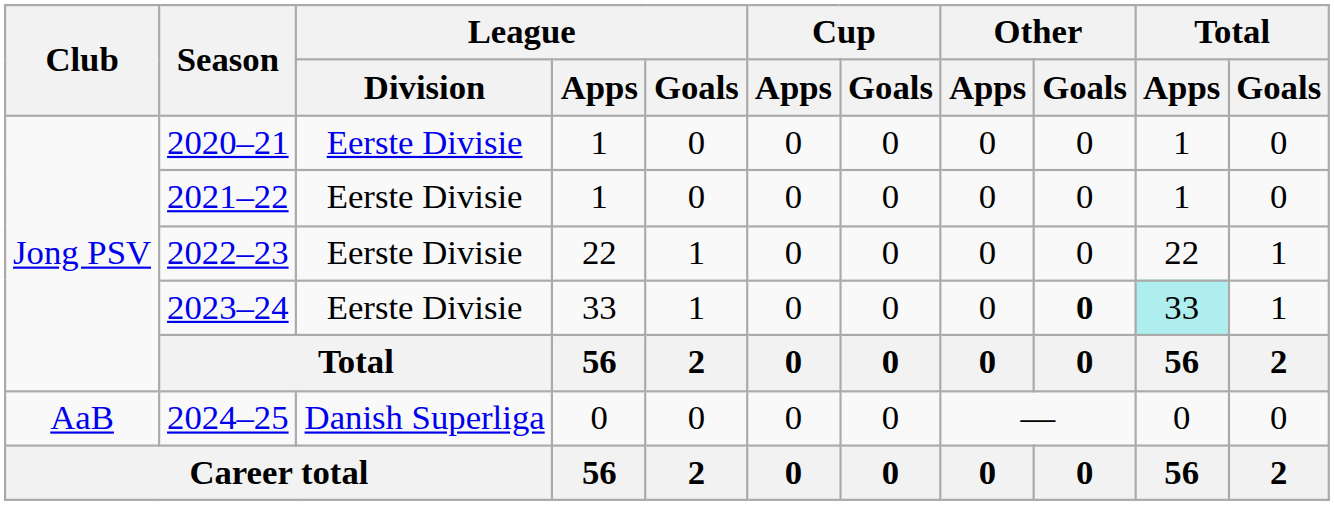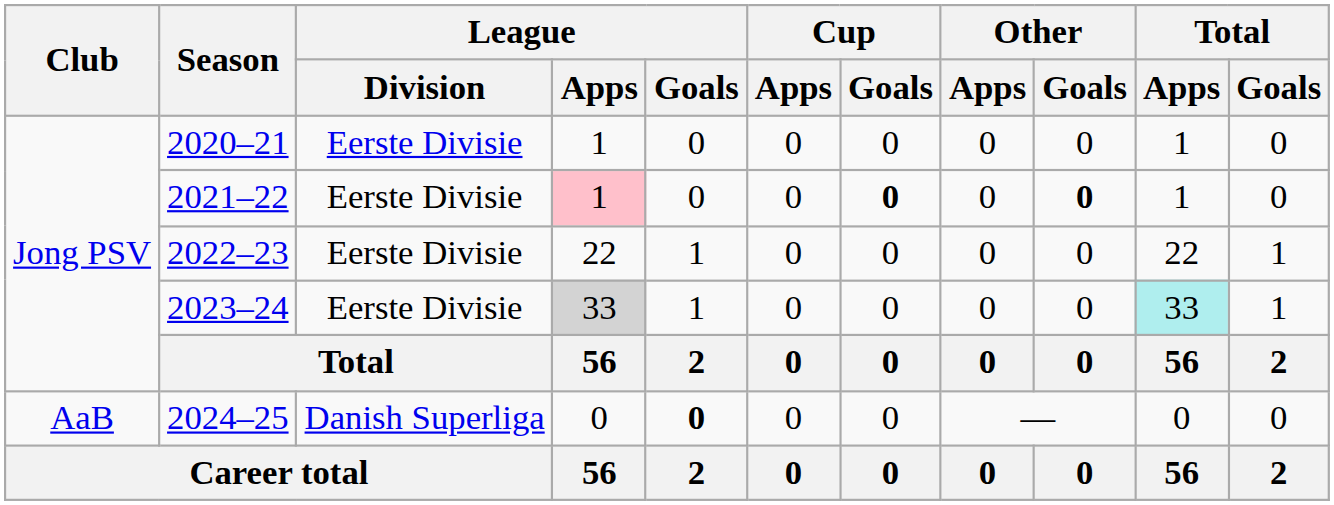2021–22 | League / Apps: no background -> pink background
2021–22 | Cup / Goals: normal -> bold
2021–22 | Other / Goals: normal -> bold
2023–24 | League / Apps: no background -> lightgrey background
2023–24 | Other / Goals: bold -> normal
2024–25 | League / Goals: normal -> bold
